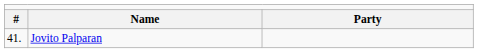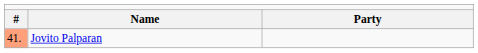Jovito Palparan | column 1: no background -> lightsalmon background
